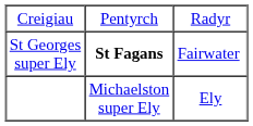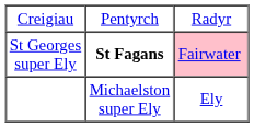St Georges super Ely | column 3: no background -> pink background
